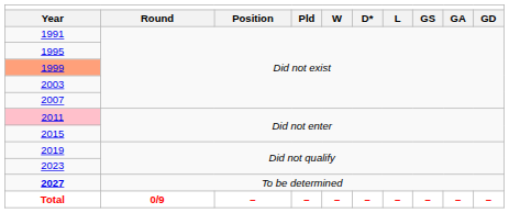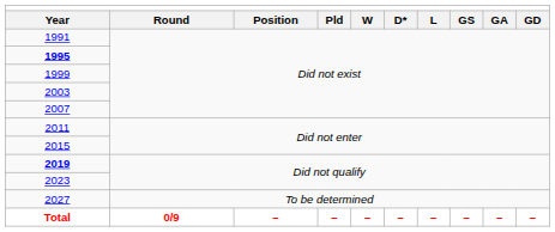1995 | Year: normal -> bold
1999 | Year: lightsalmon background -> no background
2011 | Year: pink background -> no background
2019 | Year: normal -> bold
2027 | Year: bold -> normal
